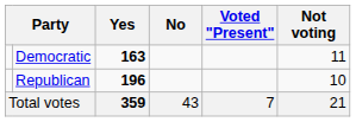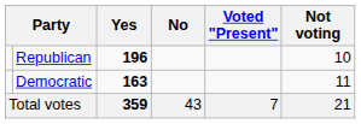rows swapped: Republican <-> Democratic
